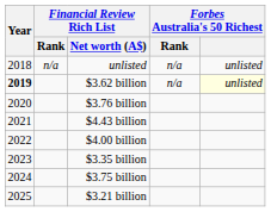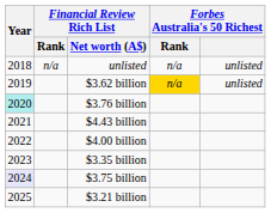$3.62 billion | Year: bold -> normal
$3.62 billion | Forbes Australia's 50 Richest / Rank: no background -> gold background
$3.62 billion | Forbes Australia's 50 Richest: lightyellow background -> no background
$3.76 billion | Year: no background -> paleturquoise background
$3.75 billion | Year: no background -> lavender background
